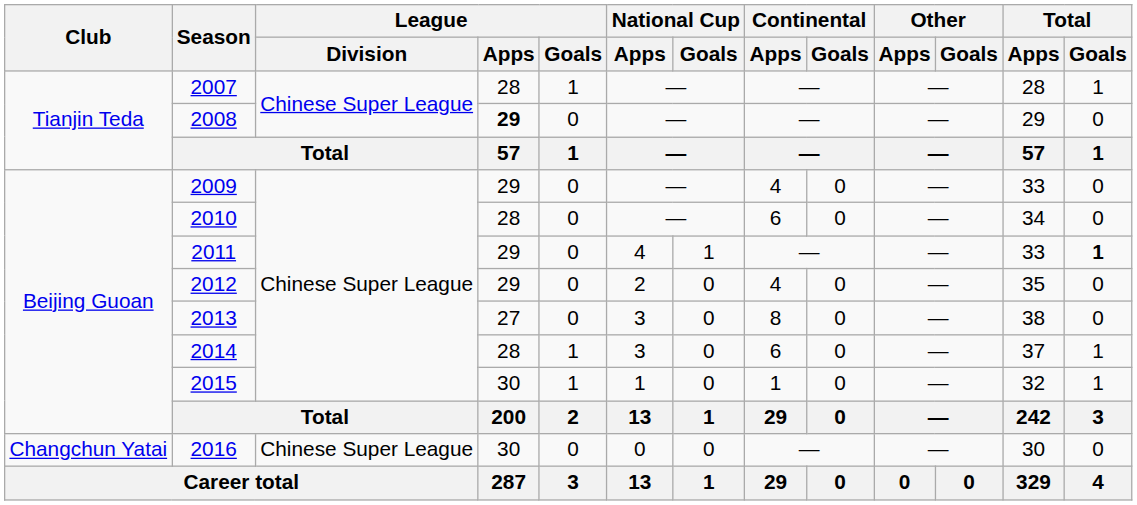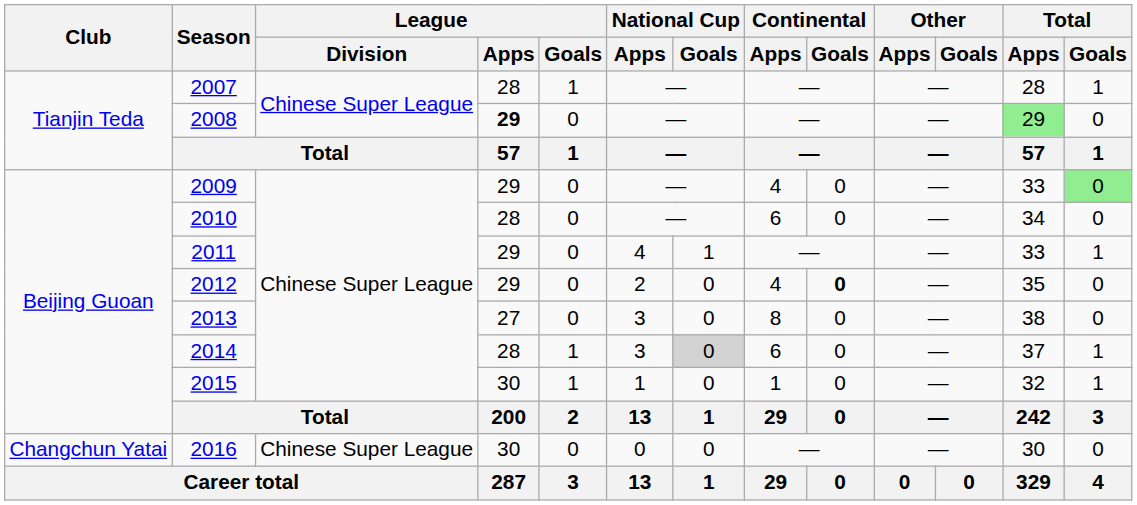2008 | Total / Apps: no background -> lightgreen background
2009 | Total / Goals: no background -> lightgreen background
2011 | Total / Goals: bold -> normal
2012 | Continental / Goals: normal -> bold
2014 | National Cup / Goals: no background -> lightgrey background
